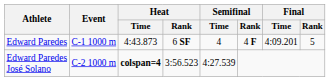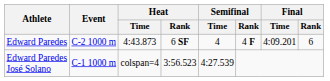Edward Paredes | Event: C-1 1000 m -> C-2 1000 m
Edward Paredes | Final / Rank: 5 -> 6
Edward Paredes José Solano | Event: C-2 1000 m -> C-1 1000 m
Edward Paredes José Solano | Heat / Time: bold -> normal
